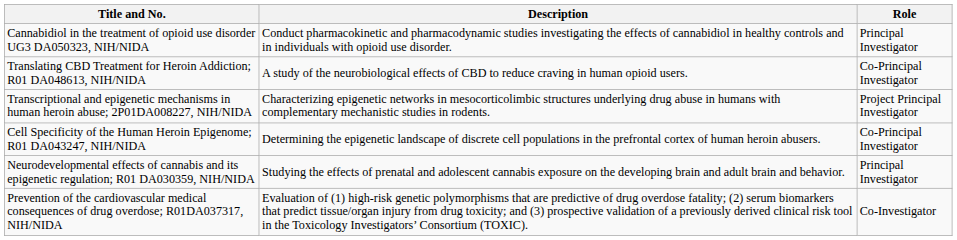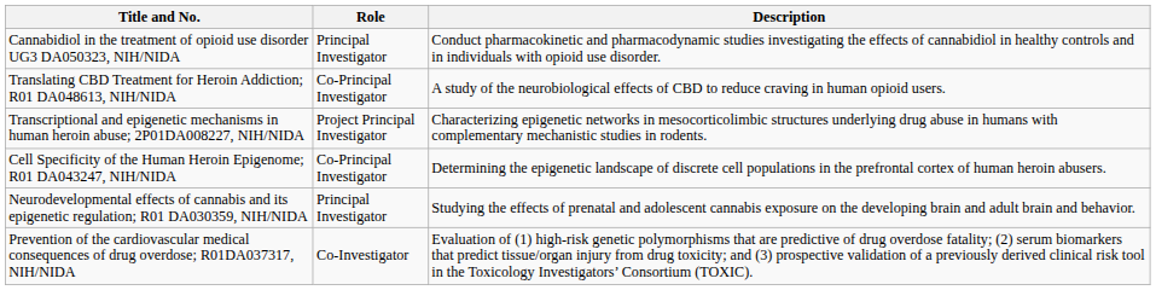columns swapped: Role <-> Description
